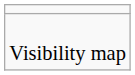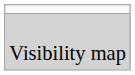row 2 | column 1: no background -> lightgrey background
